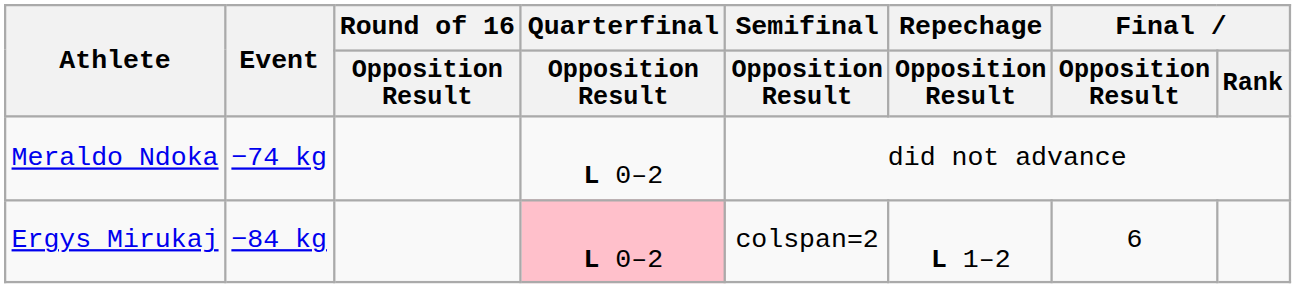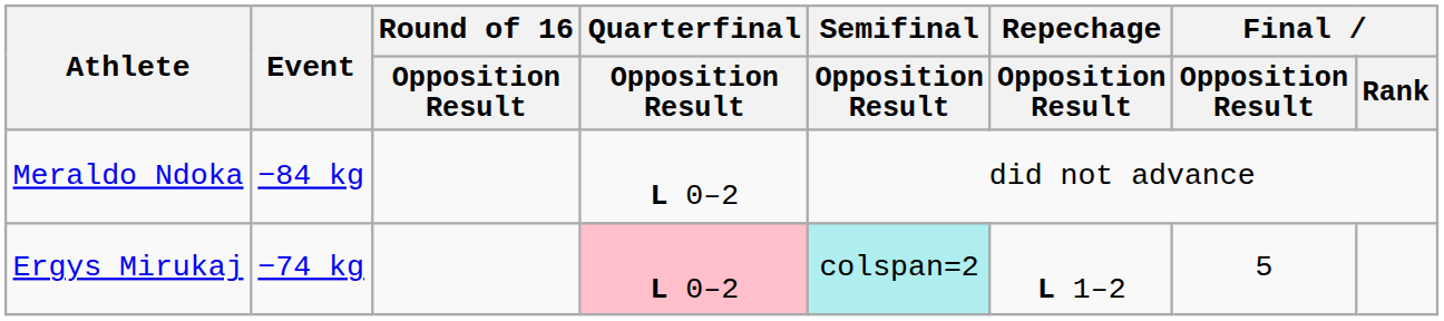Meraldo Ndoka | Event: −74 kg -> −84 kg
Ergys Mirukaj | Event: −84 kg -> −74 kg
Ergys Mirukaj | Semifinal / Opposition Result: no background -> paleturquoise background
Ergys Mirukaj | Final / Opposition Result: 6 -> 5
